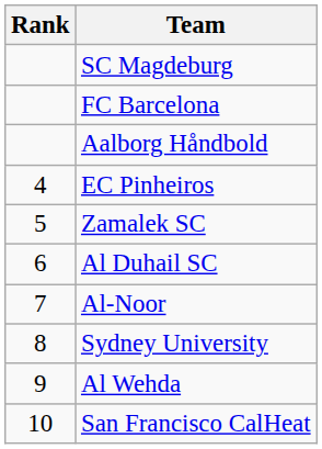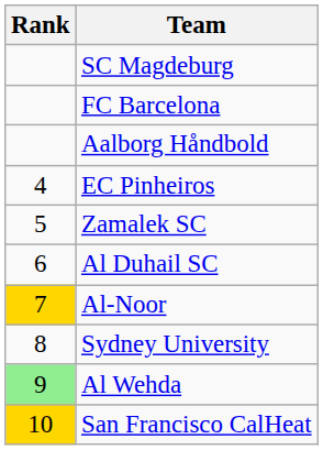Al-Noor | Rank: no background -> gold background
Al Wehda | Rank: no background -> lightgreen background
San Francisco CalHeat | Rank: no background -> gold background
